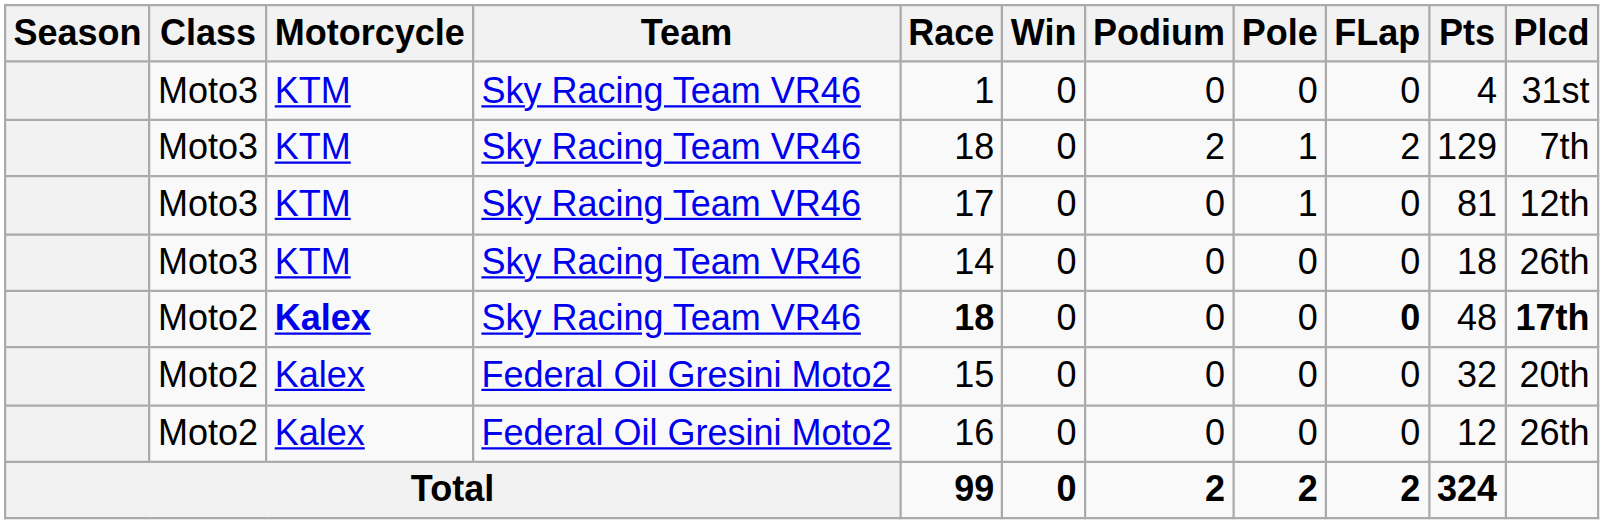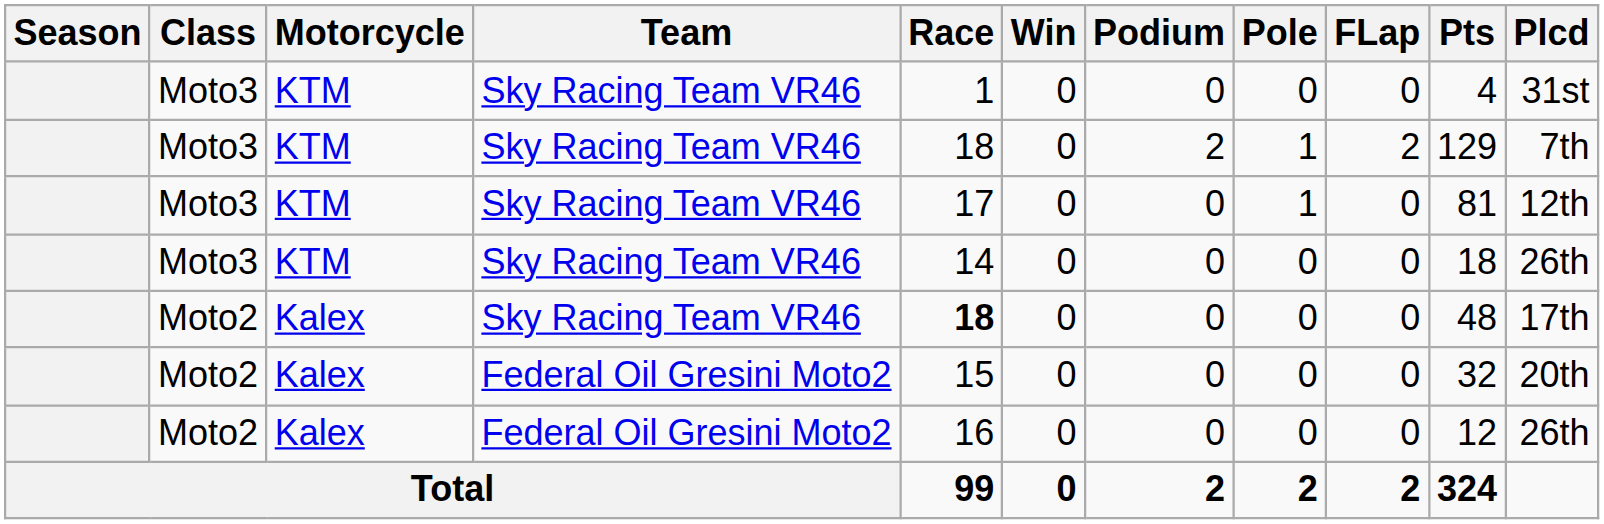Moto2 / Sky Racing Team VR46 | Motorcycle: bold -> normal
Moto2 / Sky Racing Team VR46 | FLap: bold -> normal
Moto2 / Sky Racing Team VR46 | Plcd: bold -> normal
